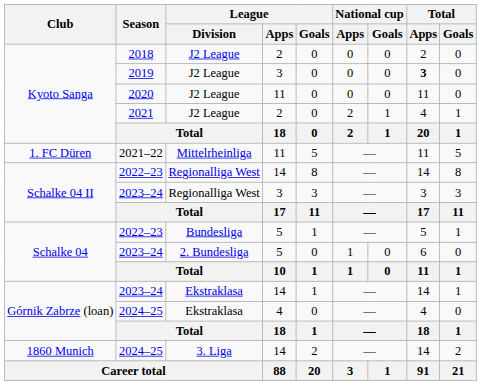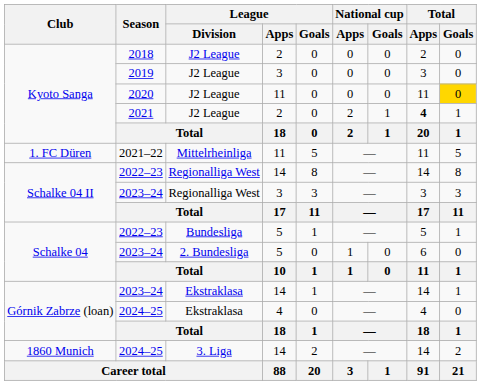2019 | Total / Apps: bold -> normal
2020 | Total / Goals: no background -> gold background
2021 | Total / Apps: normal -> bold
